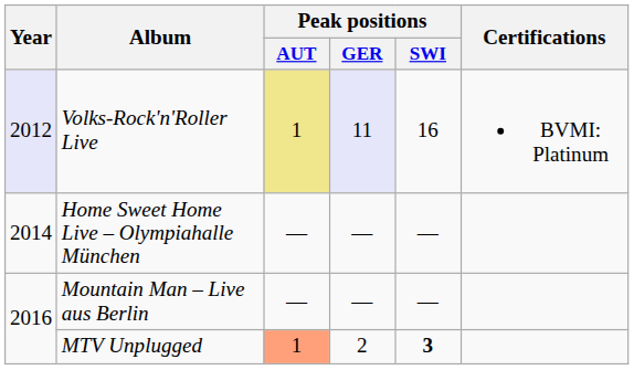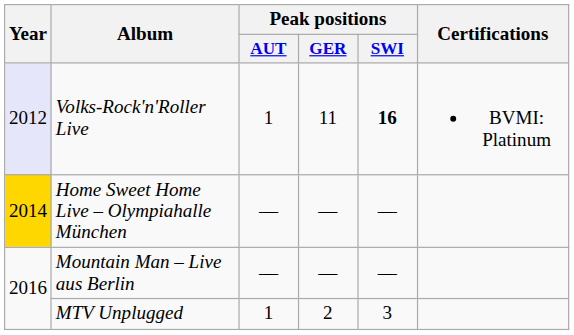Volks-Rock'n'Roller Live | Peak positions / AUT: khaki background -> no background
Volks-Rock'n'Roller Live | Peak positions / GER: lavender background -> no background
Volks-Rock'n'Roller Live | Peak positions / SWI: normal -> bold
Home Sweet Home Live – Olympiahalle München | Year: no background -> gold background
MTV Unplugged | Peak positions / AUT: lightsalmon background -> no background
MTV Unplugged | Peak positions / SWI: bold -> normal
